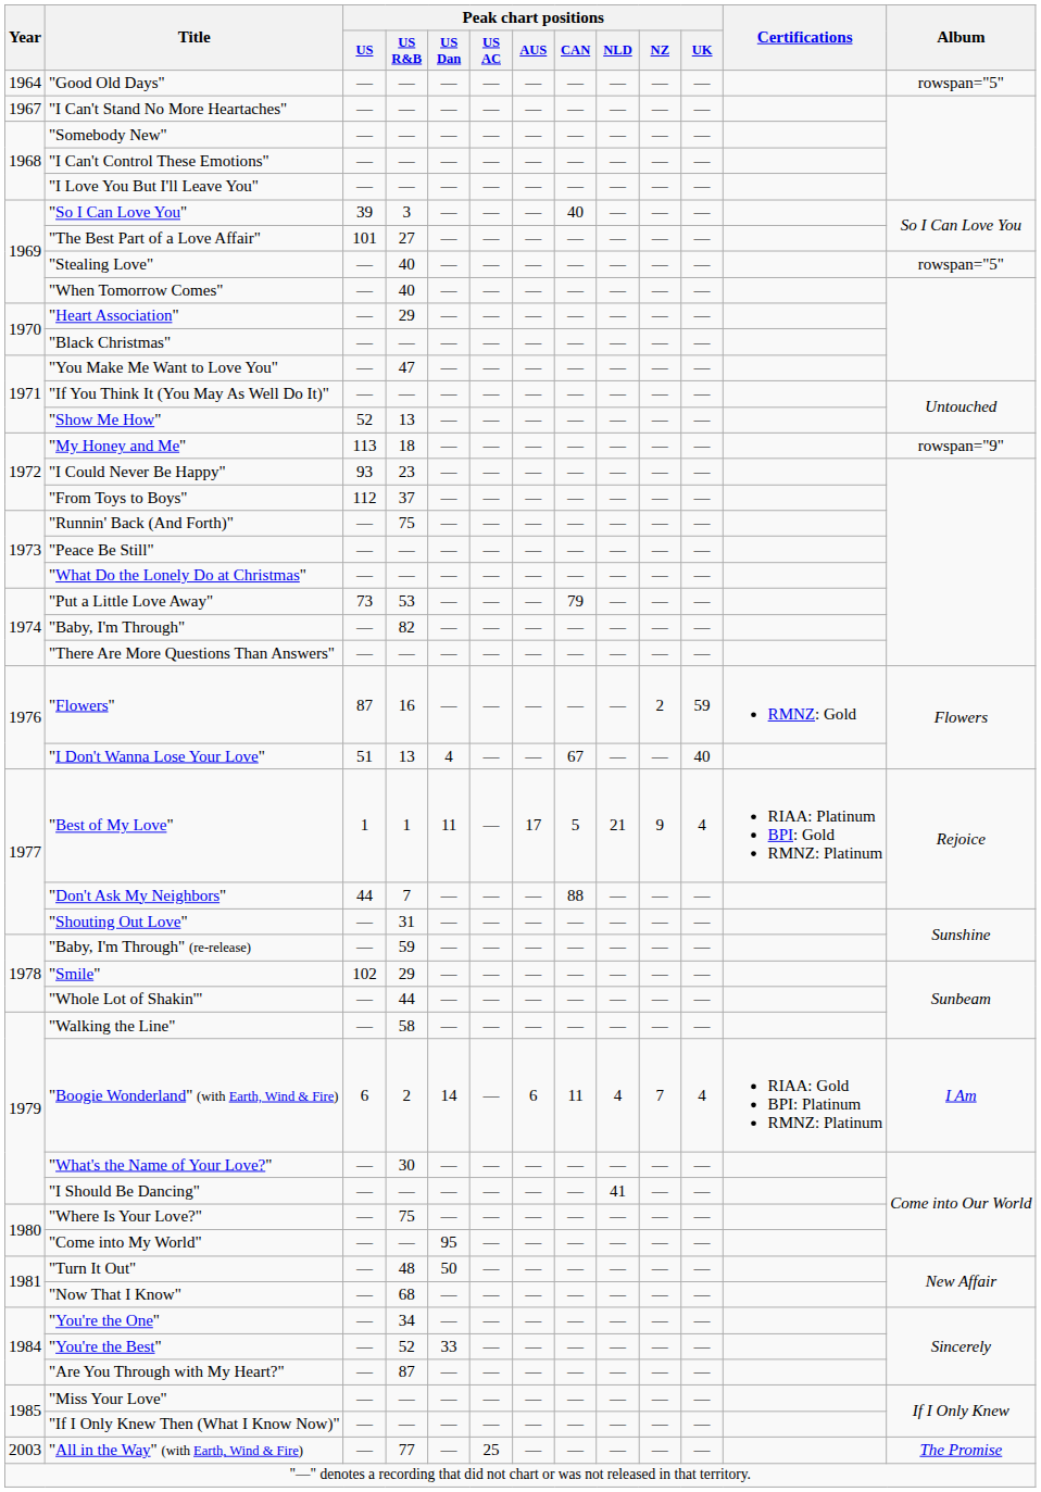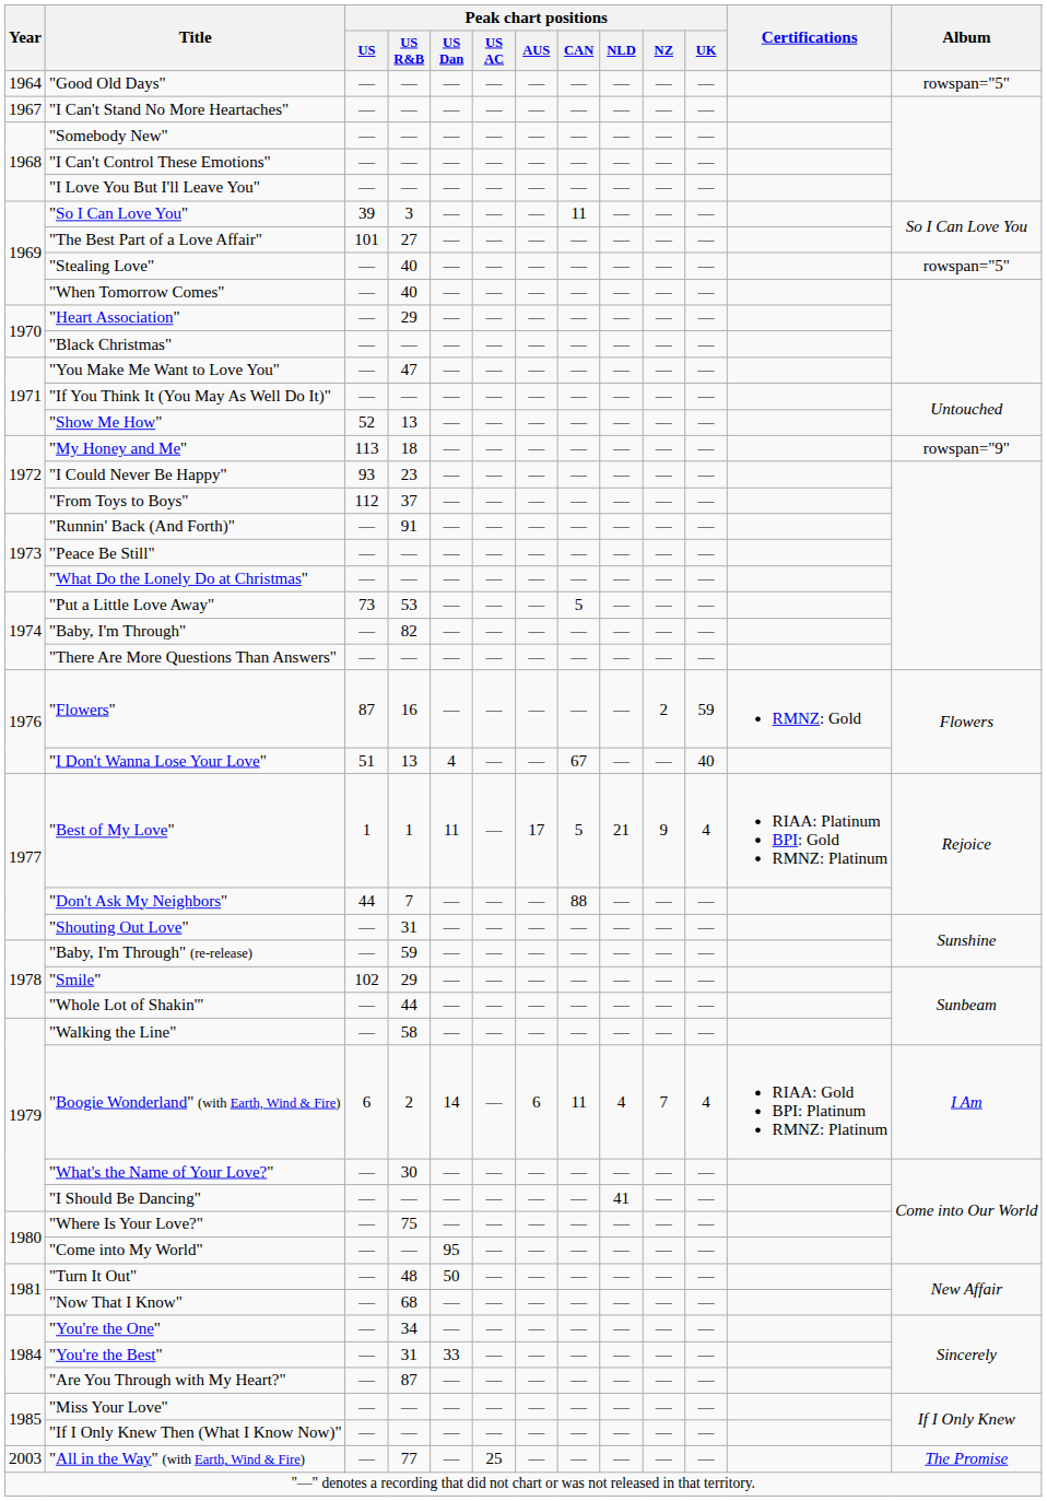"So I Can Love You" | Peak chart positions / CAN: 40 -> 11
"Runnin' Back (And Forth)" | Peak chart positions / US R&B: 75 -> 91
"Put a Little Love Away" | Peak chart positions / CAN: 79 -> 5
"You're the Best" | Peak chart positions / US R&B: 52 -> 31
